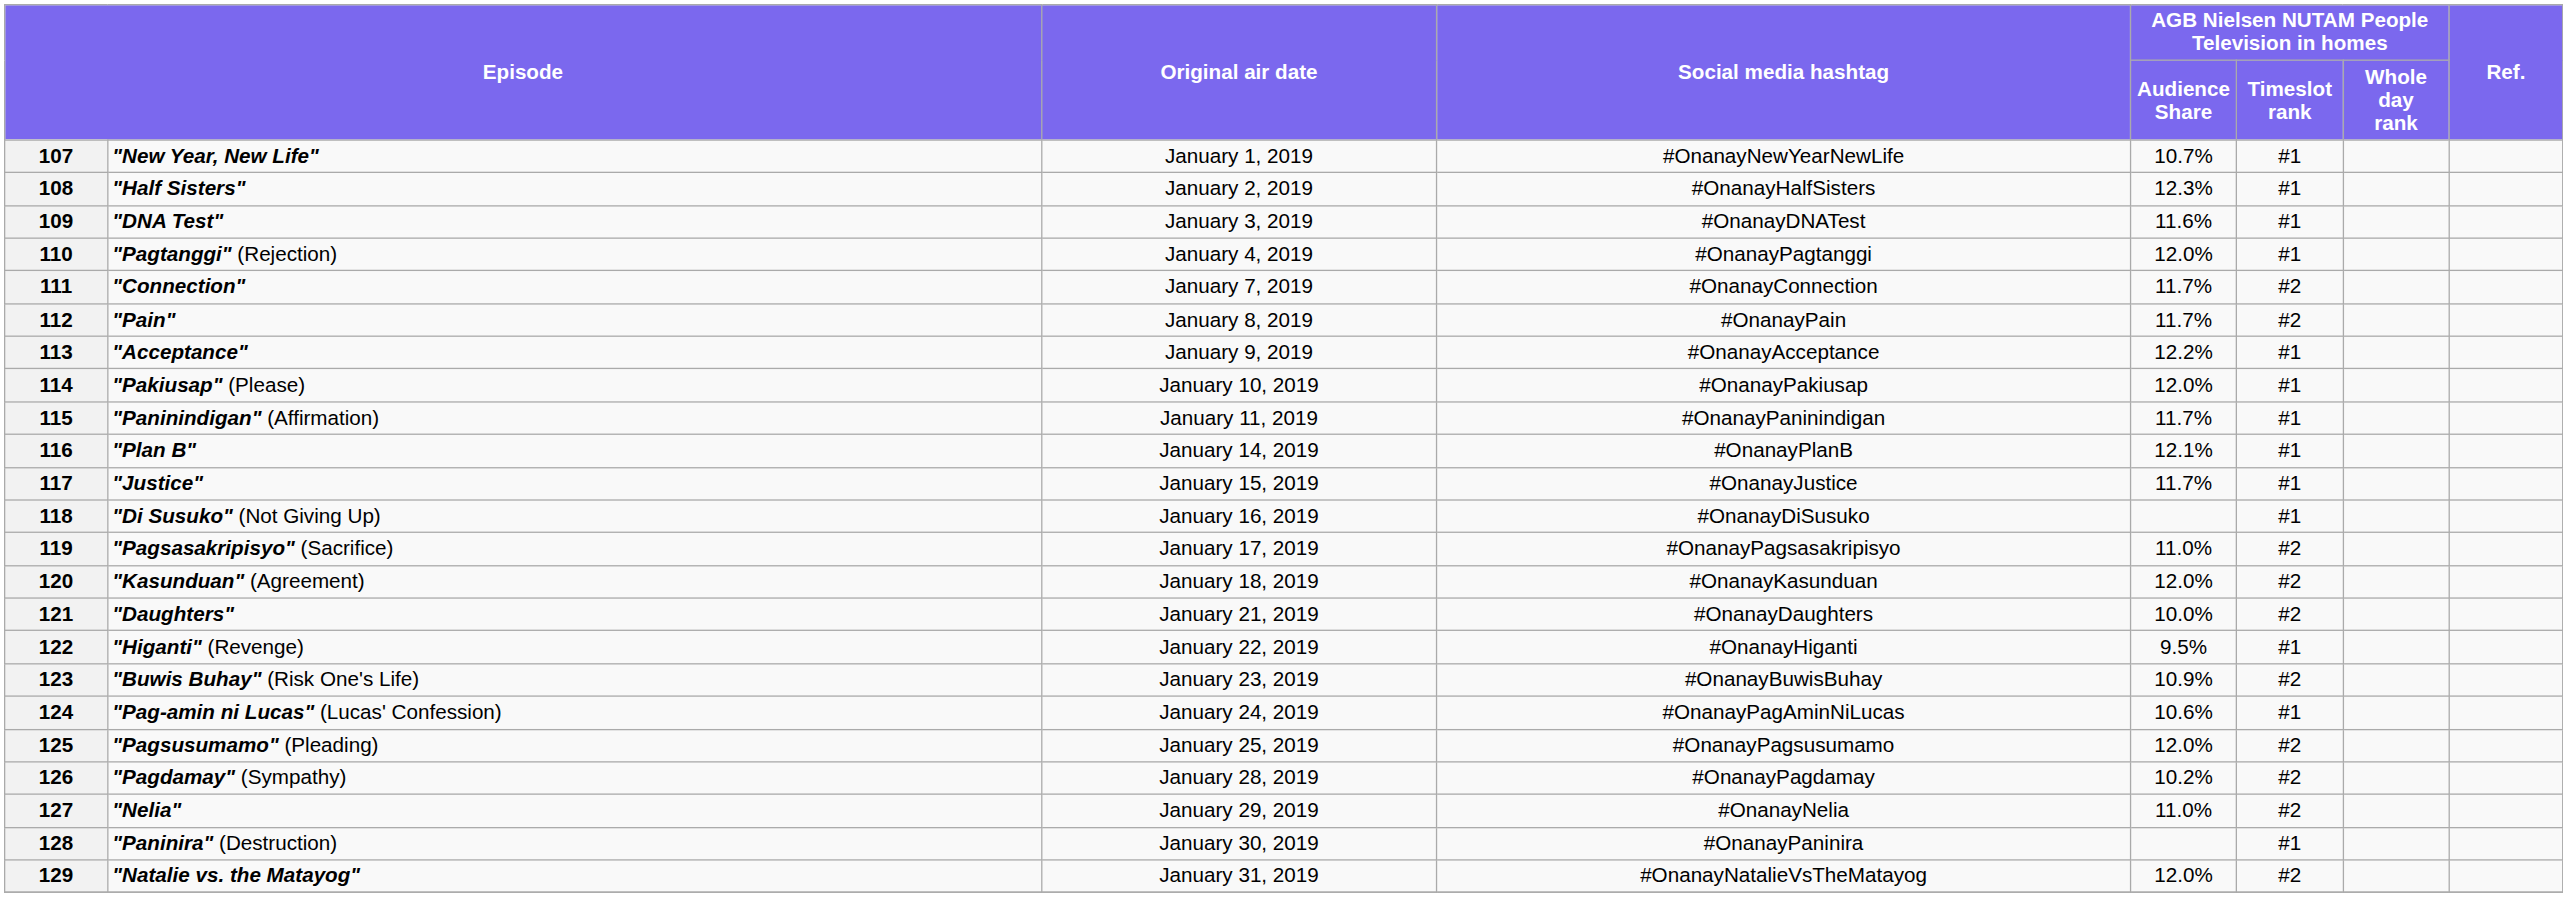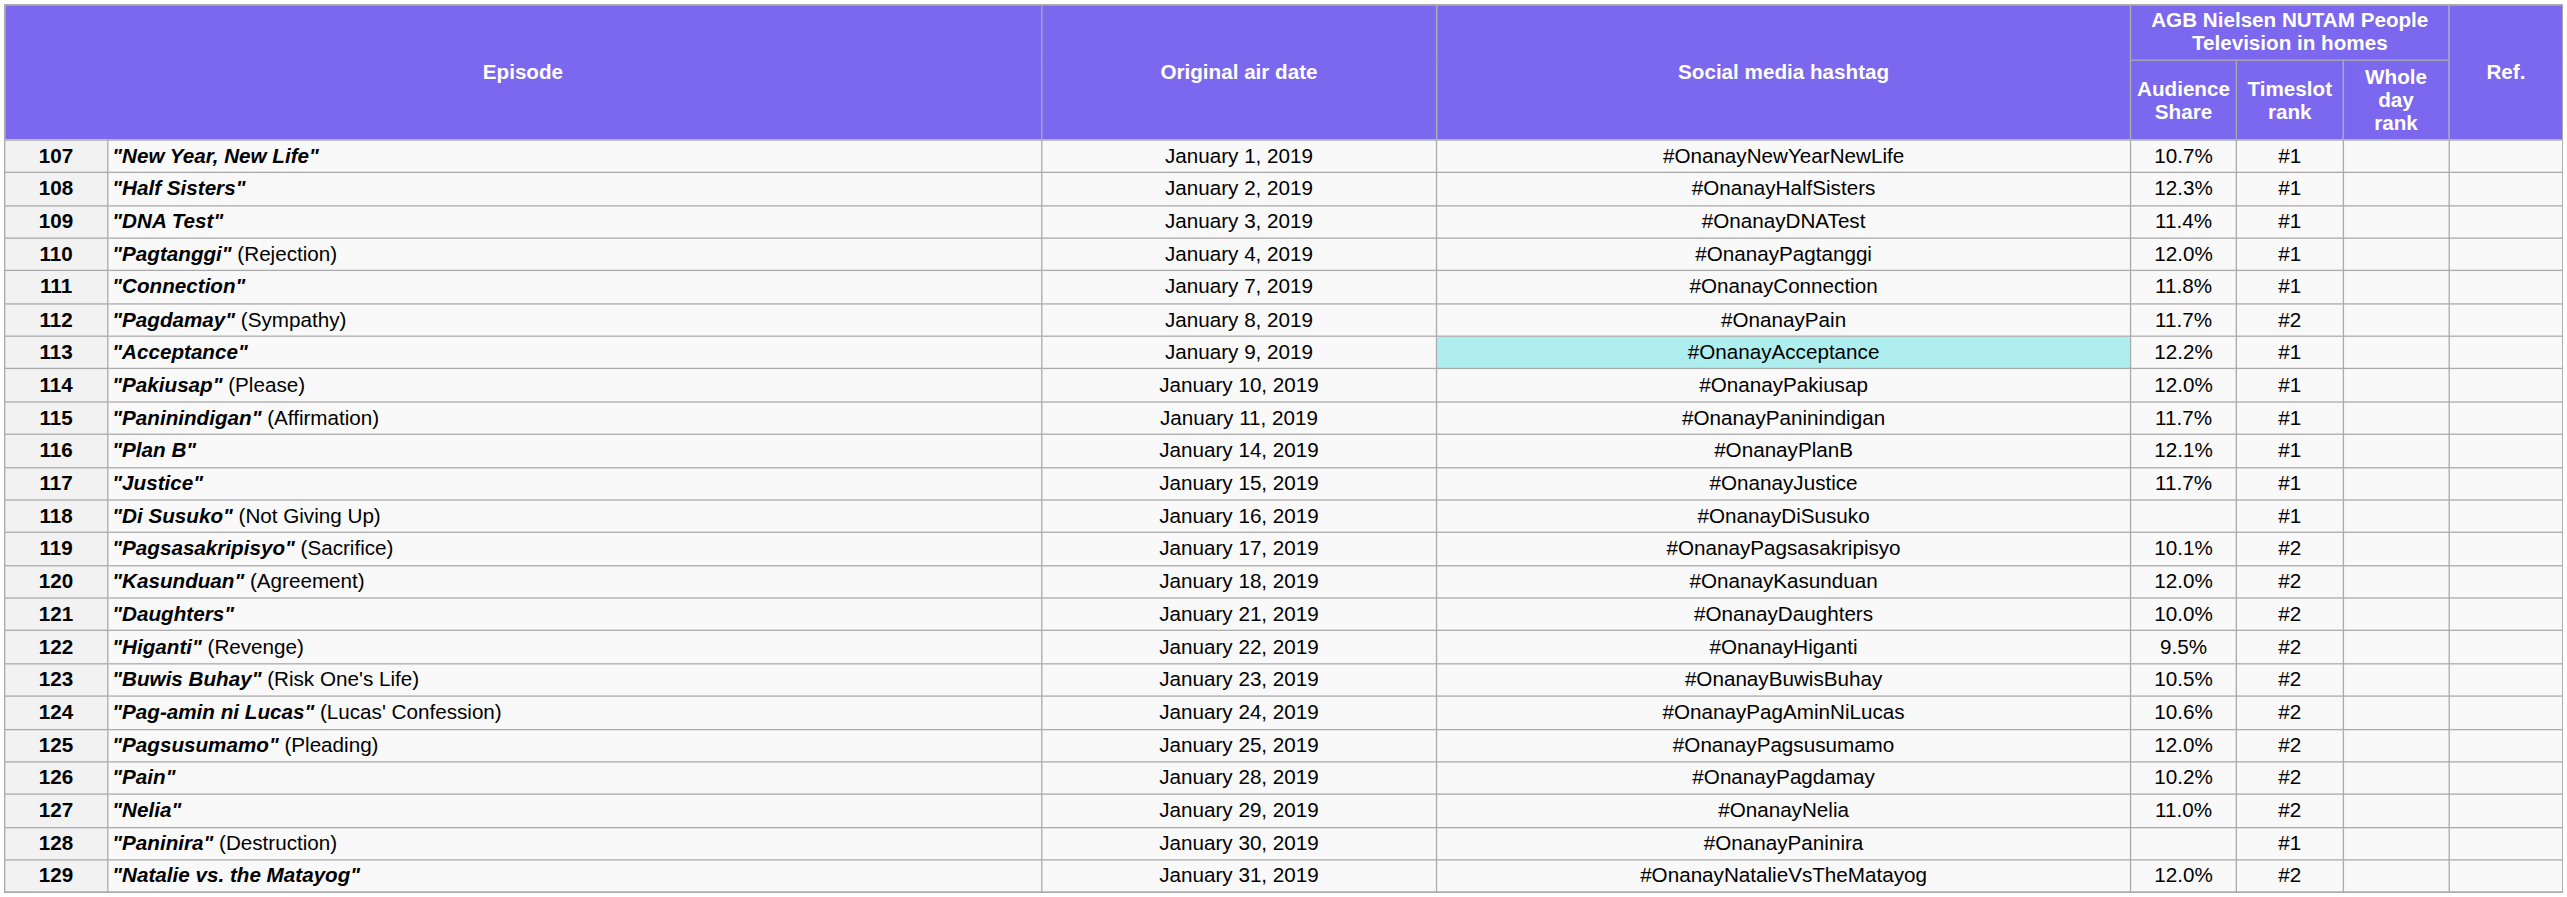109 | column 5: 11.6% -> 11.4%
111 | column 5: 11.7% -> 11.8%
111 | AGB Nielsen NUTAM People Television in homes / Timeslot rank: #2 -> #1
112 | column 2: "Pain" -> "Pagdamay" (Sympathy)
113 | Social media hashtag: no background -> paleturquoise background
119 | column 5: 11.0% -> 10.1%
122 | AGB Nielsen NUTAM People Television in homes / Timeslot rank: #1 -> #2
123 | column 5: 10.9% -> 10.5%
124 | AGB Nielsen NUTAM People Television in homes / Timeslot rank: #1 -> #2
126 | column 2: "Pagdamay" (Sympathy) -> "Pain"
